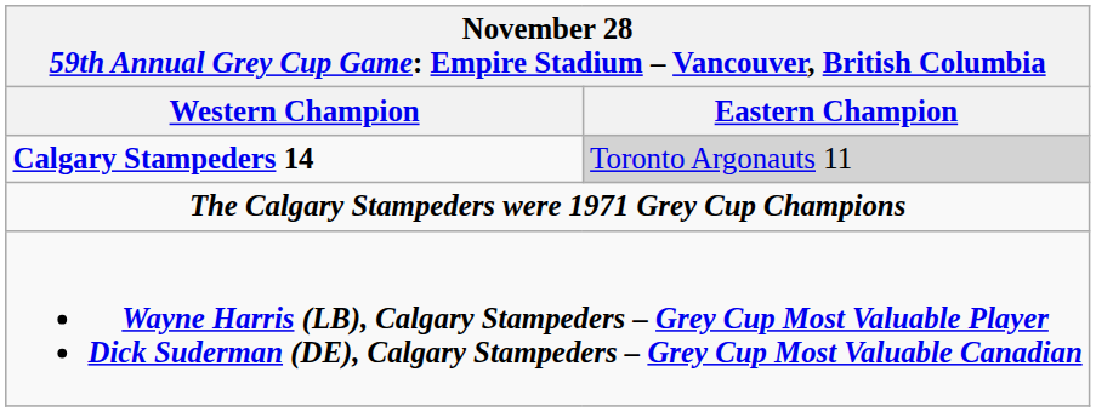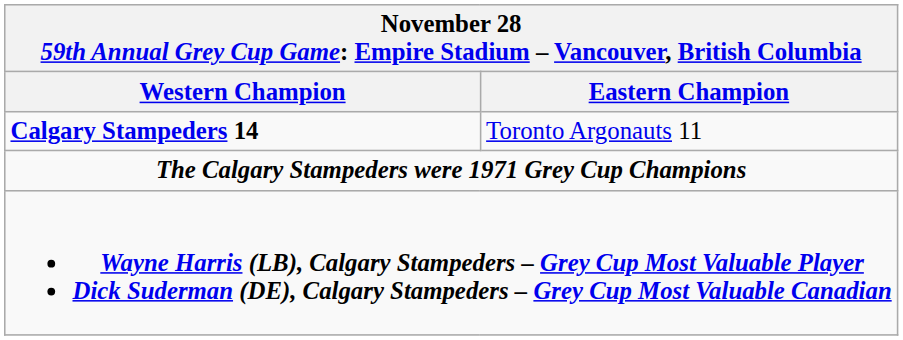Calgary Stampeders 14 | Eastern Champion: lightgrey background -> no background
